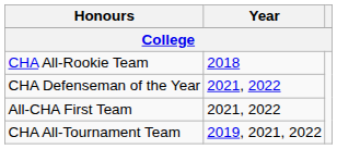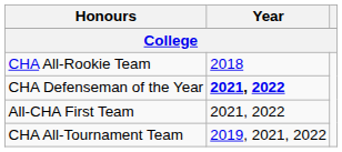CHA Defenseman of the Year | Year: normal -> bold
